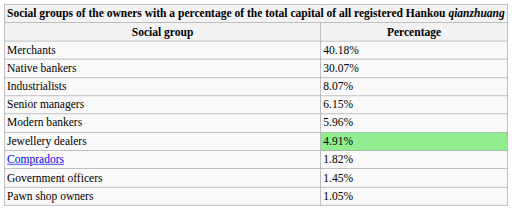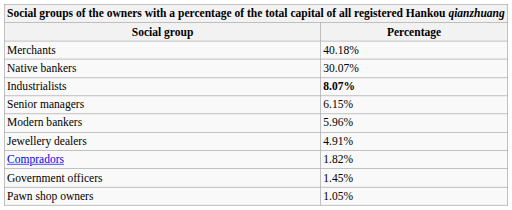Industrialists | Percentage: normal -> bold
Jewellery dealers | Percentage: lightgreen background -> no background
